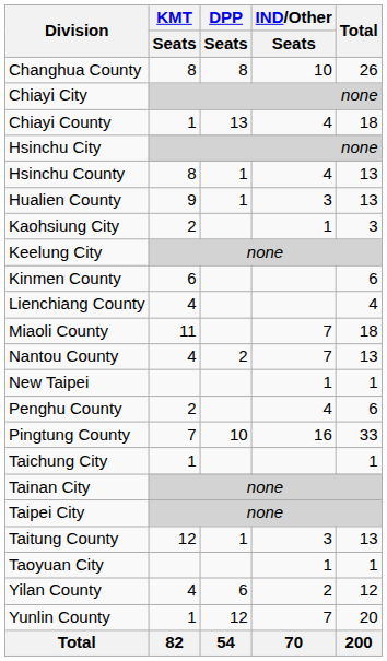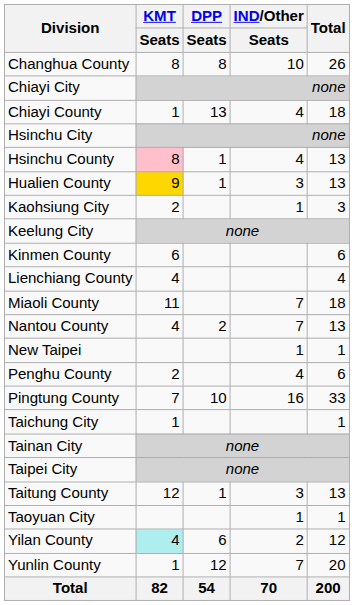Hsinchu County | KMT / Seats: no background -> pink background
Hualien County | KMT / Seats: no background -> gold background
Yilan County | KMT / Seats: no background -> paleturquoise background
